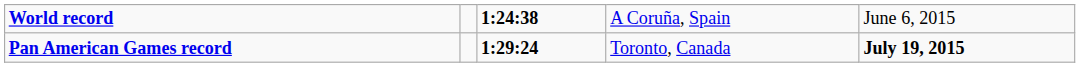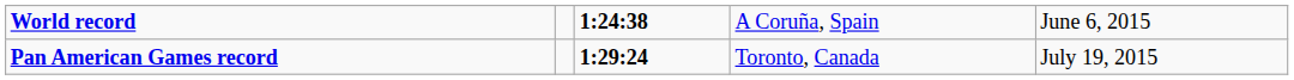Pan American Games record | column 5: bold -> normal
